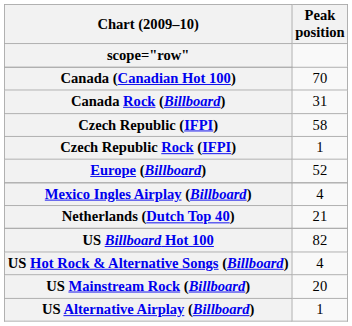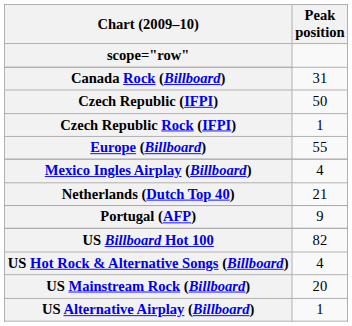- row: Canada (Canadian Hot 100) | 70
Czech Republic (IFPI) | Peak position: 58 -> 50
Europe (Billboard) | Peak position: 52 -> 55
+ row: Portugal (AFP) | 9
